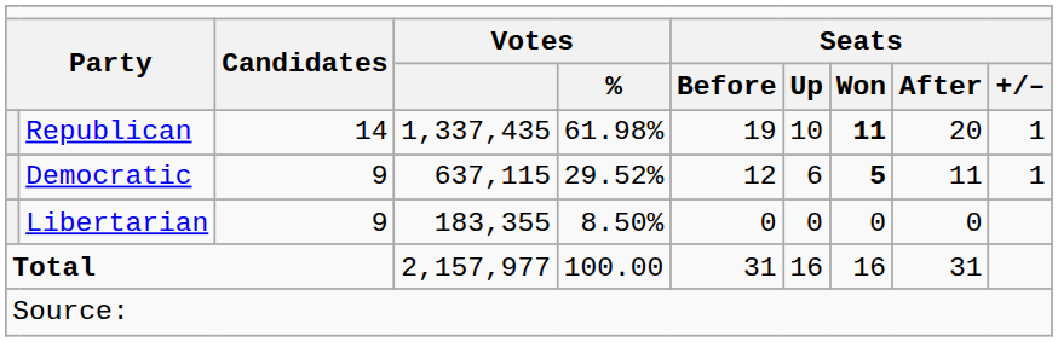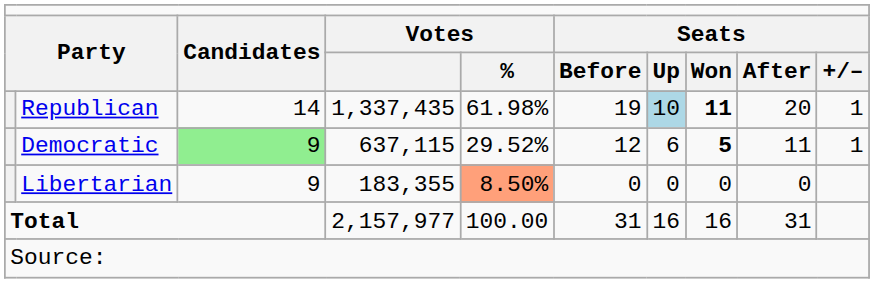Republican | column 7: no background -> lightblue background
Democratic | column 3: no background -> lightgreen background
Libertarian | column 5: no background -> lightsalmon background
